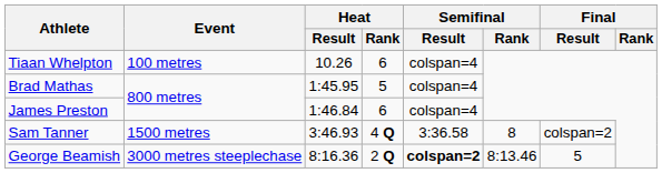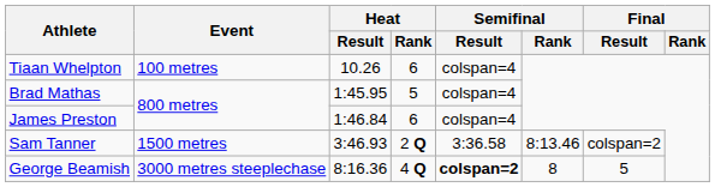Sam Tanner | Heat / Rank: 4 Q -> 2 Q
Sam Tanner | Semifinal / Rank: 8 -> 8:13.46
George Beamish | Heat / Rank: 2 Q -> 4 Q
George Beamish | Semifinal / Rank: 8:13.46 -> 8
